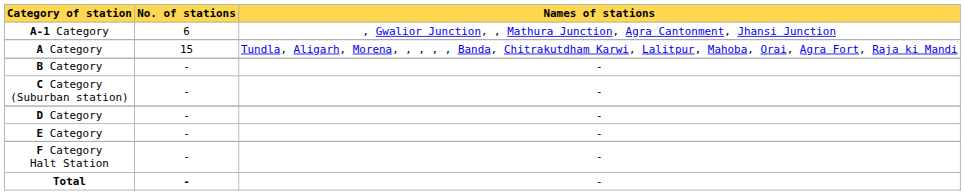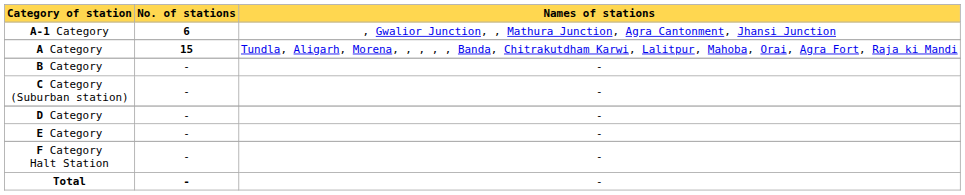A-1 Category | No. of stations: normal -> bold
A Category | No. of stations: normal -> bold
